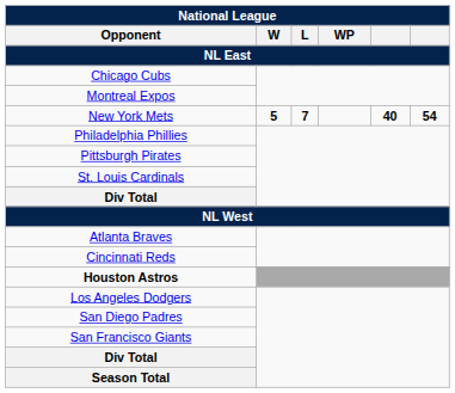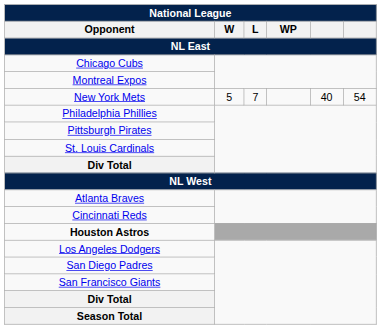New York Mets | W: bold -> normal
New York Mets | L: bold -> normal
New York Mets | column 5: bold -> normal
New York Mets | column 6: bold -> normal
